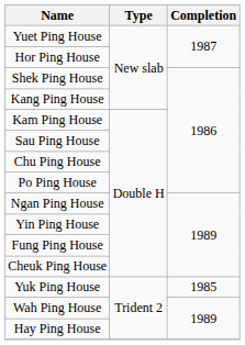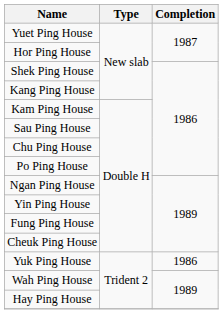Yuk Ping House | Completion: 1985 -> 1986
